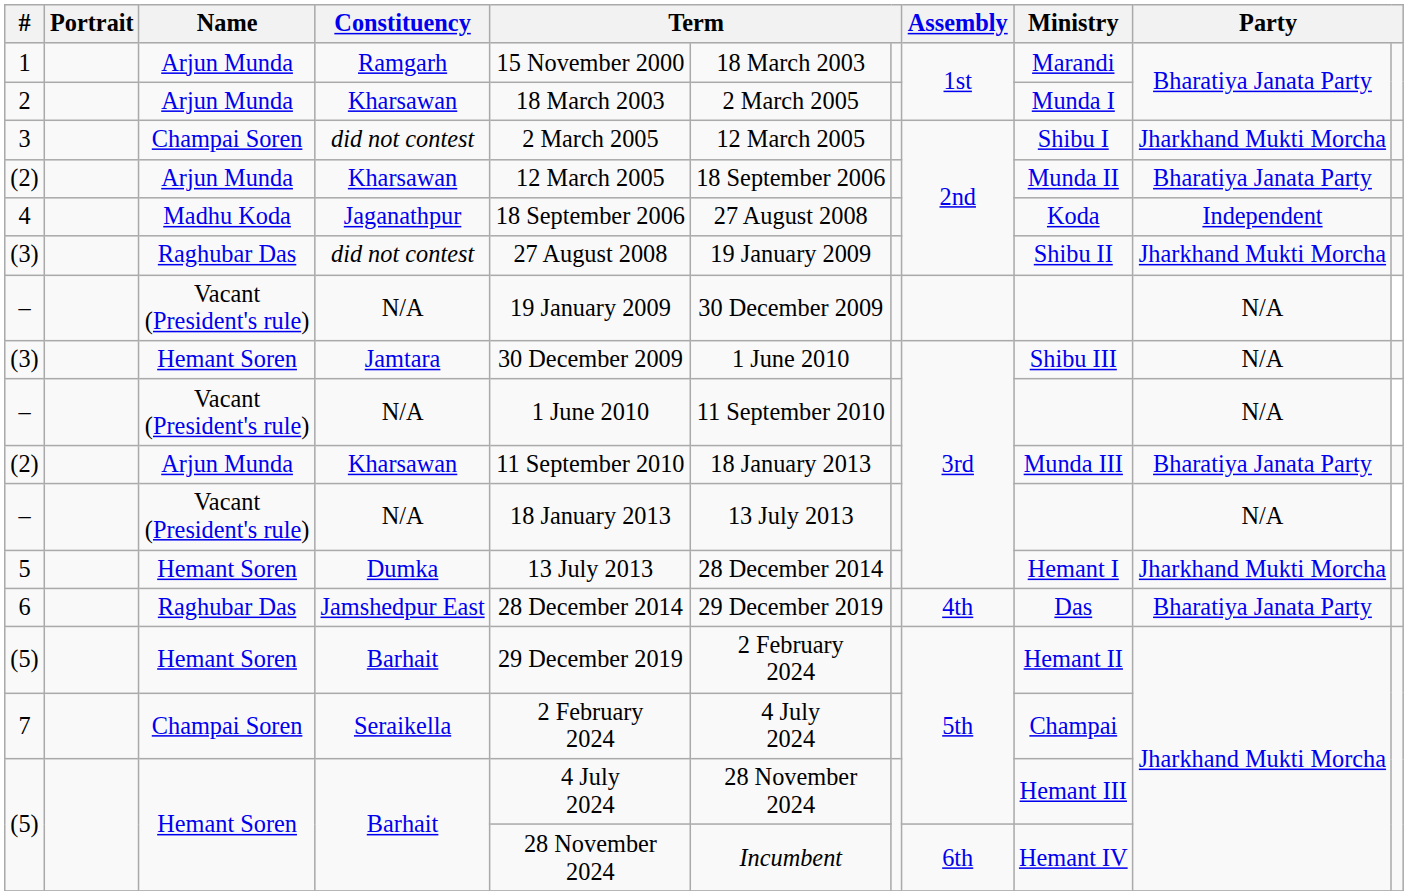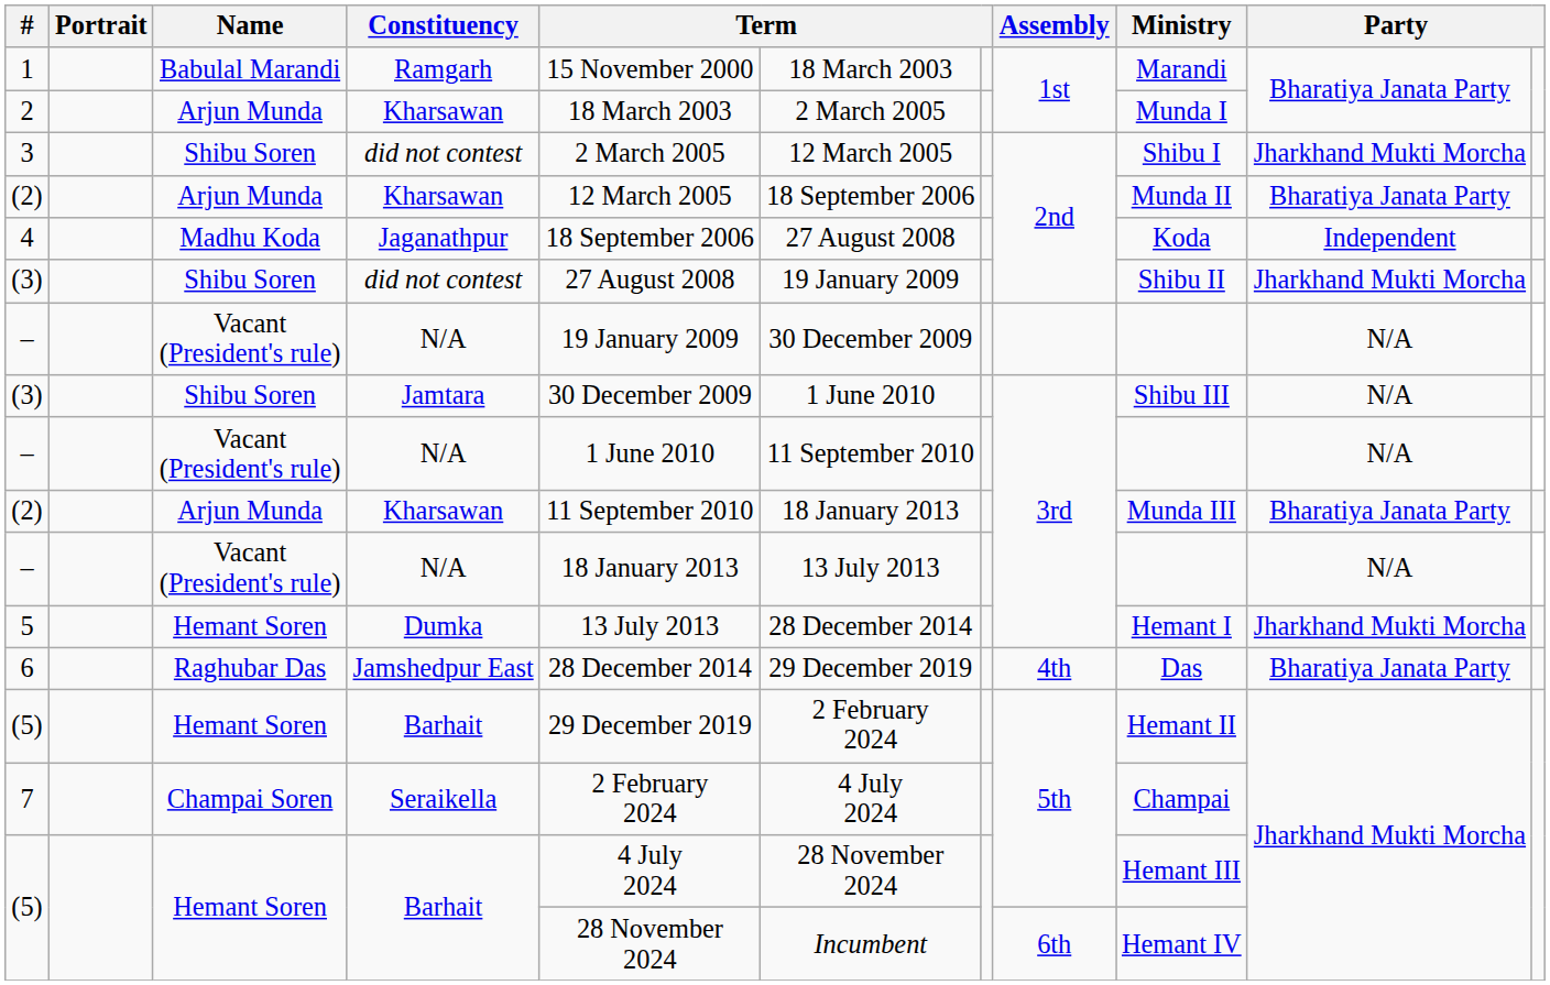1 | Name: Arjun Munda -> Babulal Marandi
3 | Name: Champai Soren -> Shibu Soren
(3) / did not contest | Name: Raghubar Das -> Shibu Soren
(3) / Jamtara | Name: Hemant Soren -> Shibu Soren
